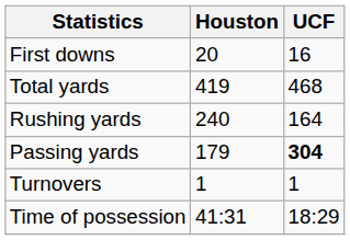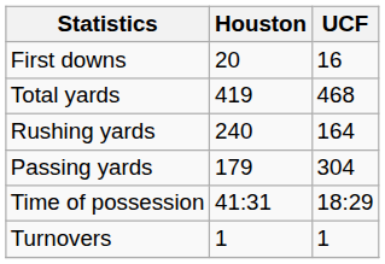Passing yards | UCF: bold -> normal
rows swapped: Turnovers <-> Time of possession
